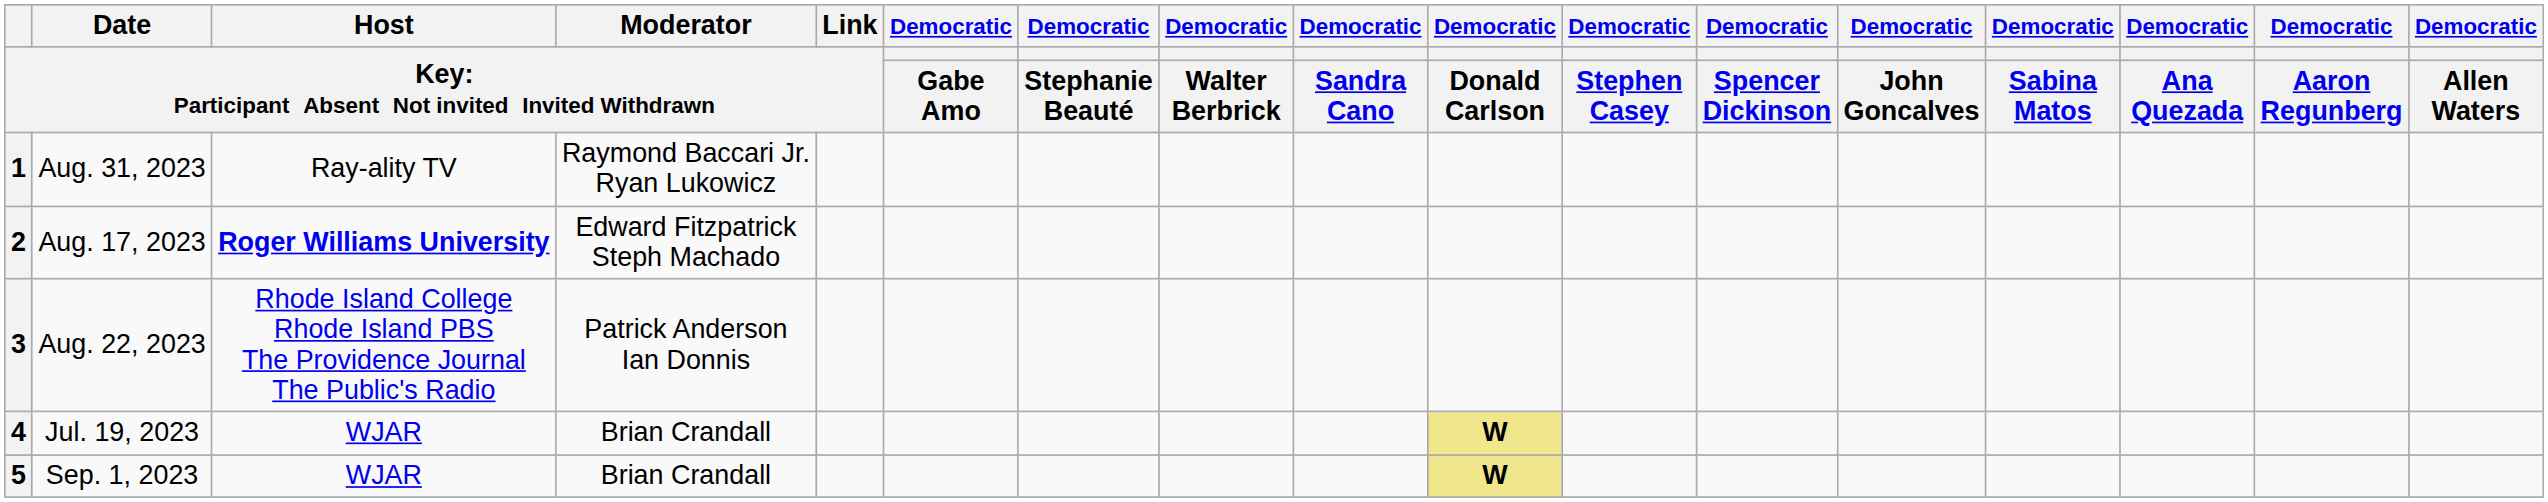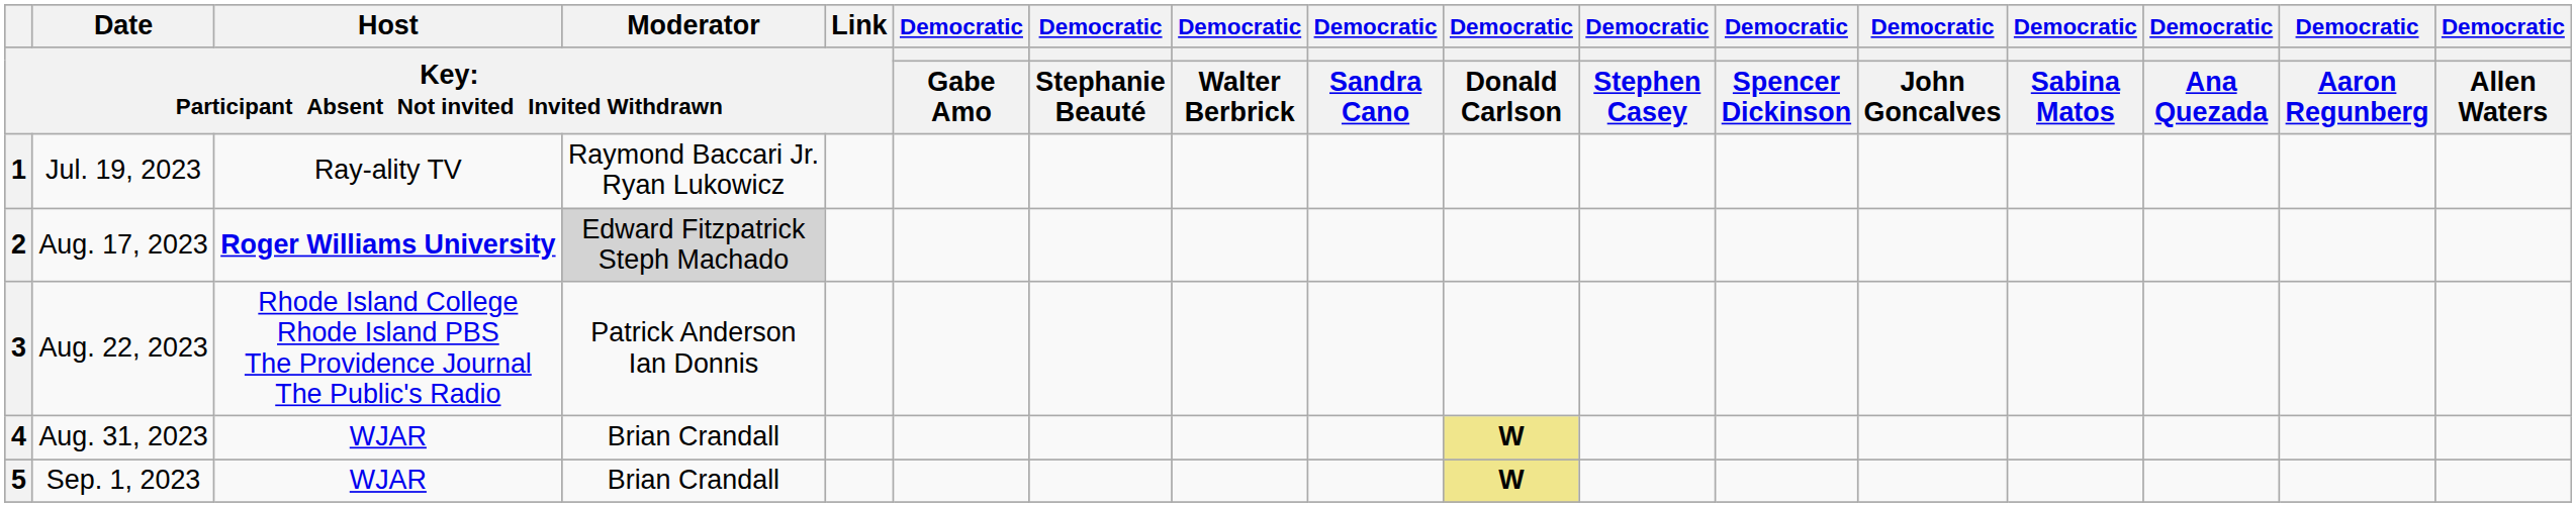1 | column 2: Aug. 31, 2023 -> Jul. 19, 2023
2 | column 4: no background -> lightgrey background
4 | column 2: Jul. 19, 2023 -> Aug. 31, 2023
